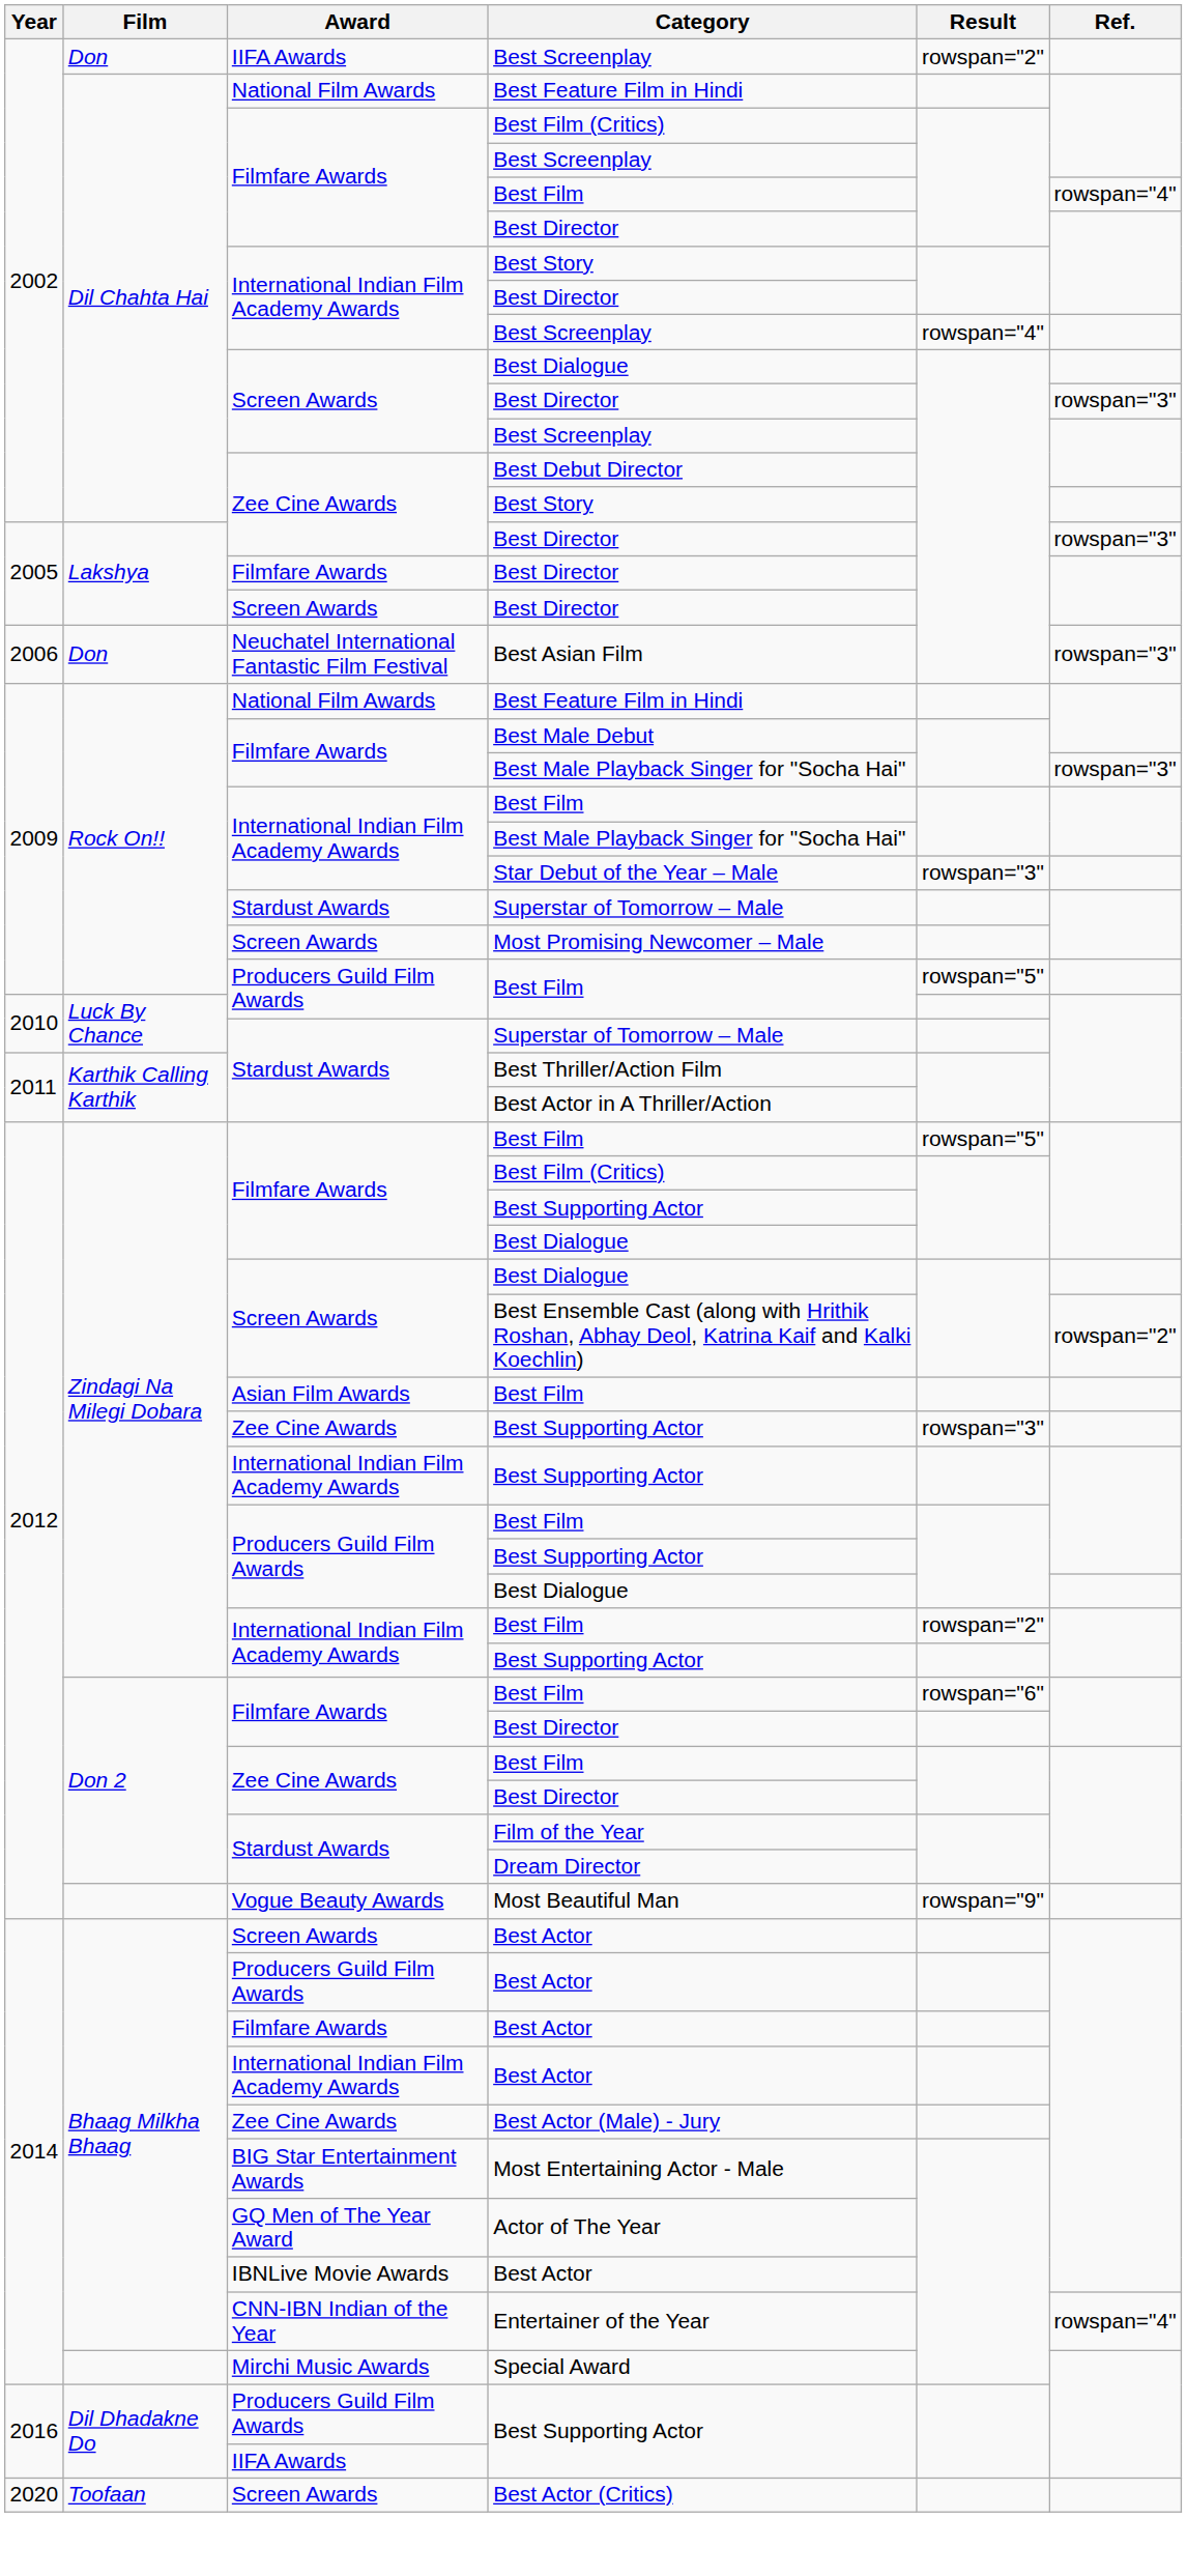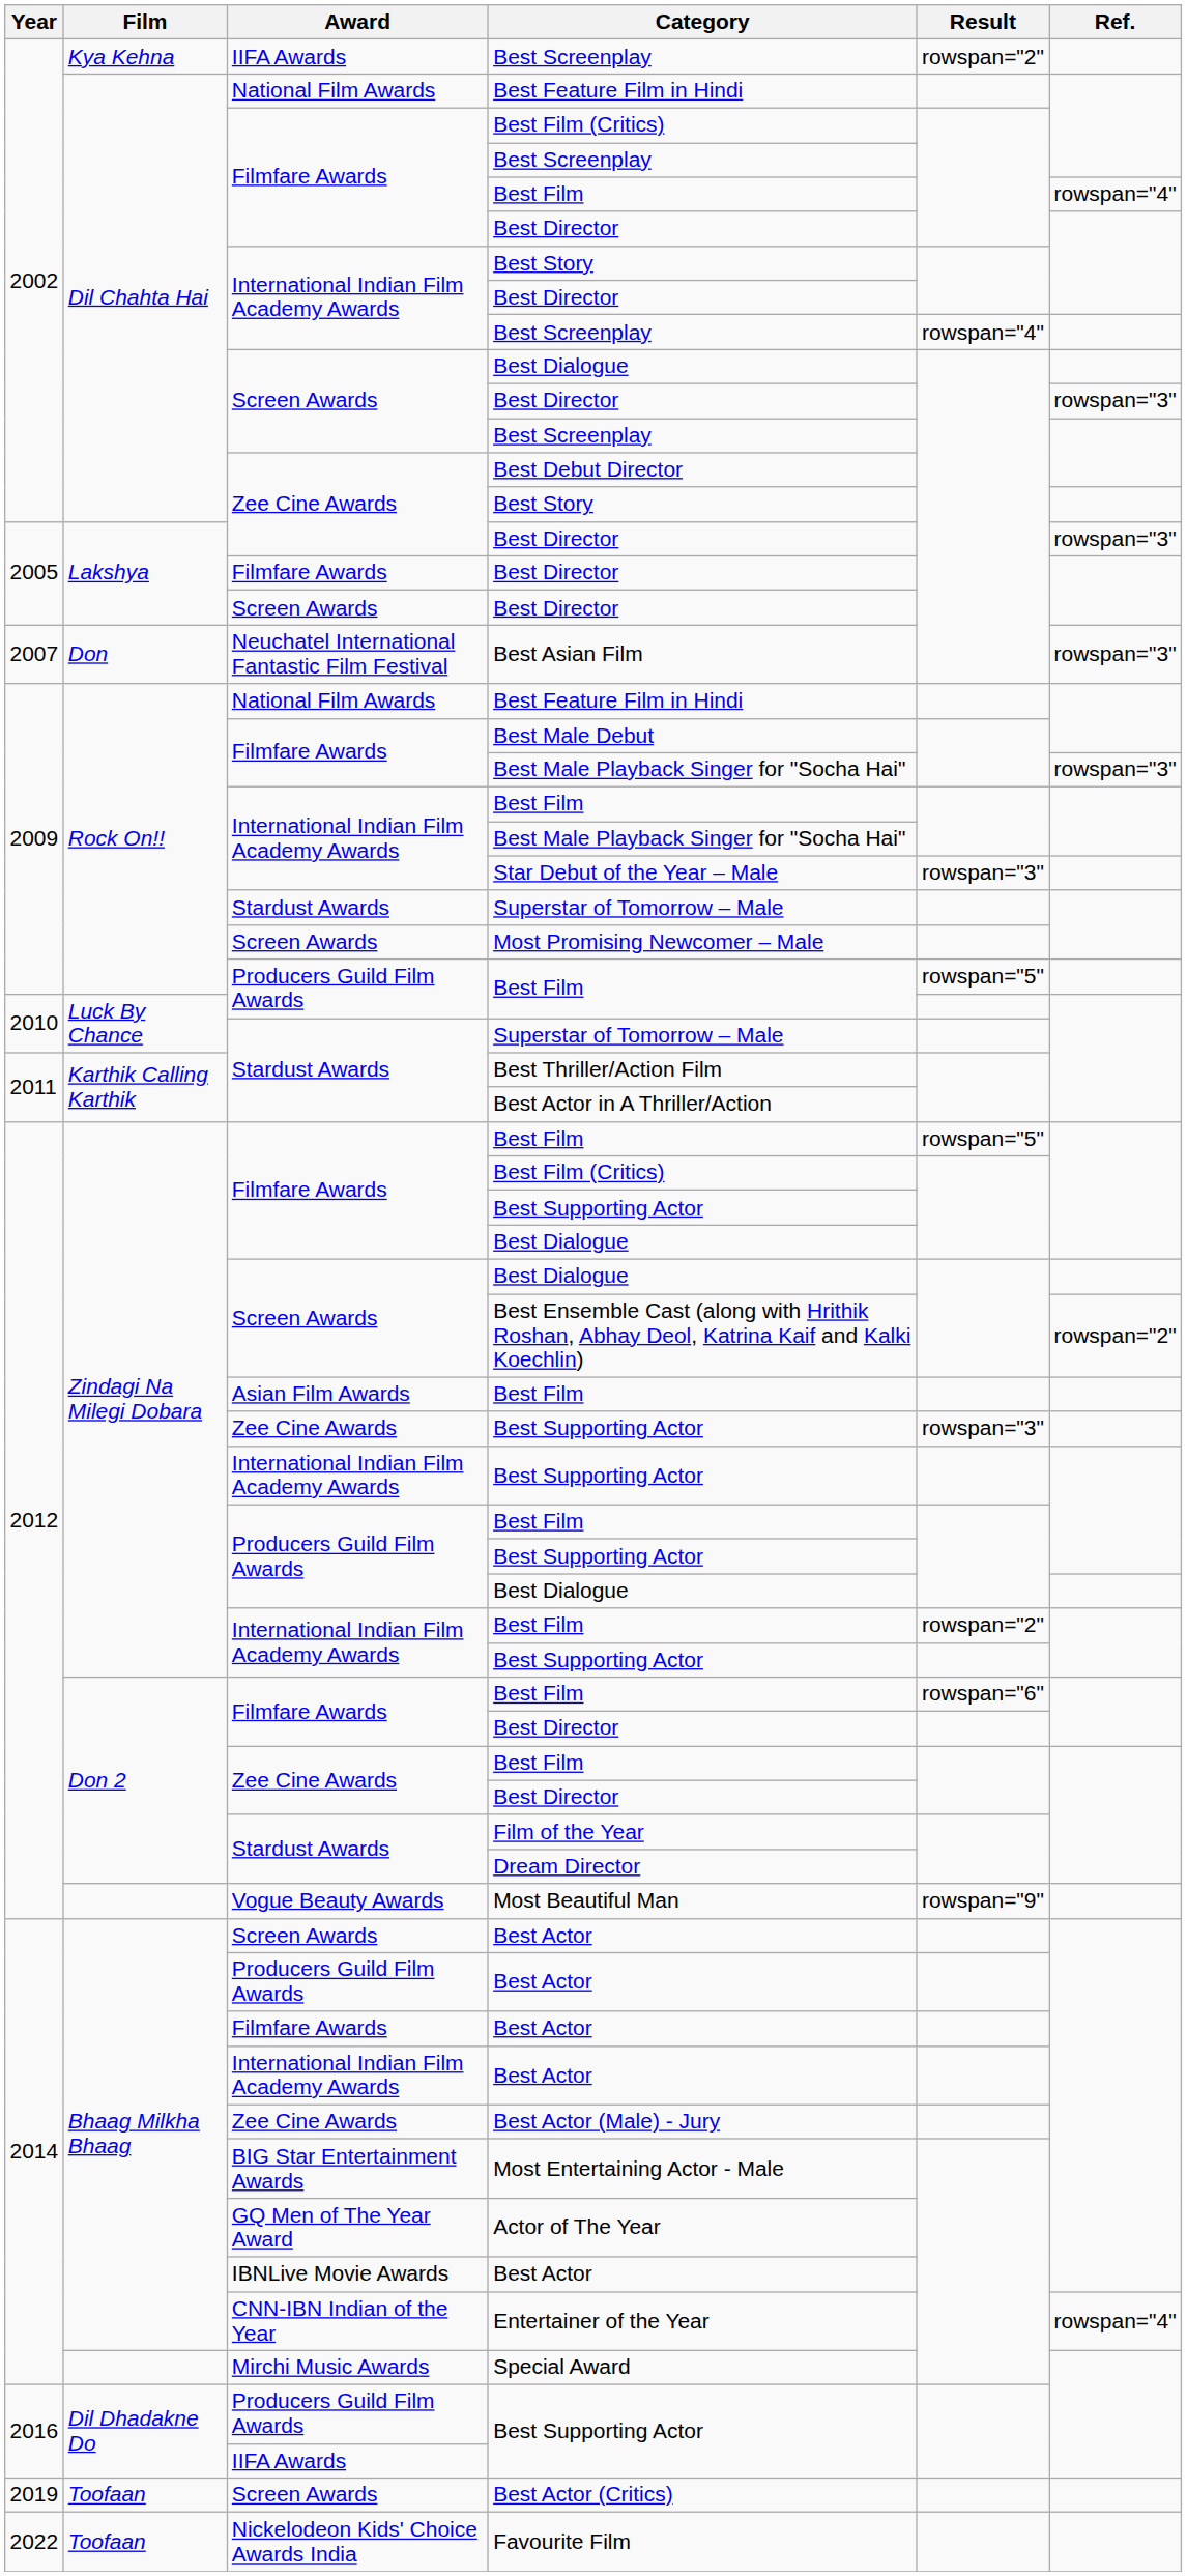IIFA Awards / Best Screenplay | Film: Don -> Kya Kehna
Best Asian Film | Year: 2006 -> 2007
Best Actor (Critics) | Year: 2020 -> 2019
+ row: 2022 | Toofaan | Nickelodeon Kids' Choice Awards India | Favourite Film
